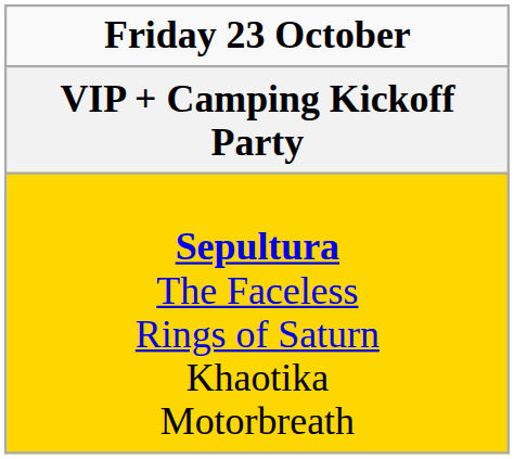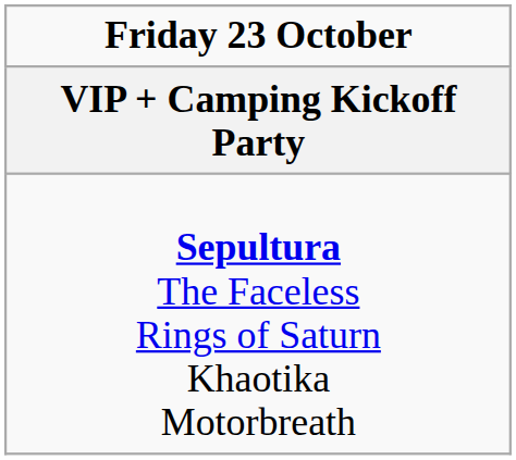row 3 | column 1: gold background -> no background
